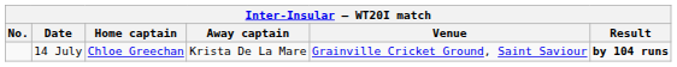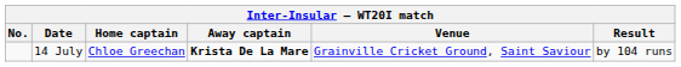14 July | Away captain: normal -> bold
14 July | Result: bold -> normal
